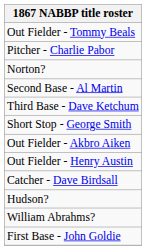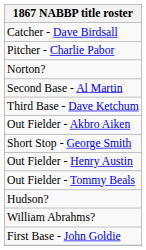row 2 | column 1: Out Fielder - Tommy Beals -> Catcher - Dave Birdsall
row 7 | column 1: Short Stop - George Smith -> Out Fielder - Akbro Aiken
row 8 | column 1: Out Fielder - Akbro Aiken -> Short Stop - George Smith
row 10 | column 1: Catcher - Dave Birdsall -> Out Fielder - Tommy Beals
